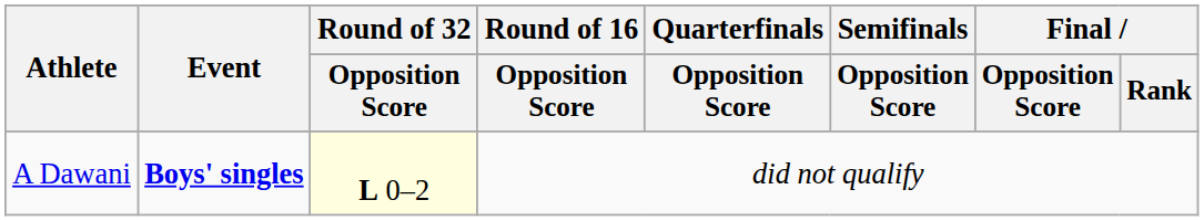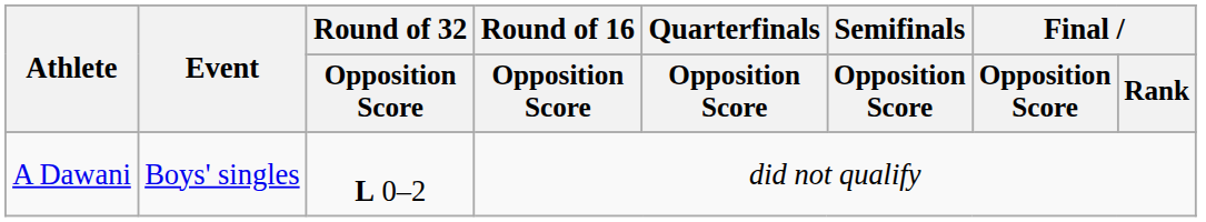A Dawani | Event: bold -> normal
A Dawani | Round of 32 / Opposition Score: lightyellow background -> no background
